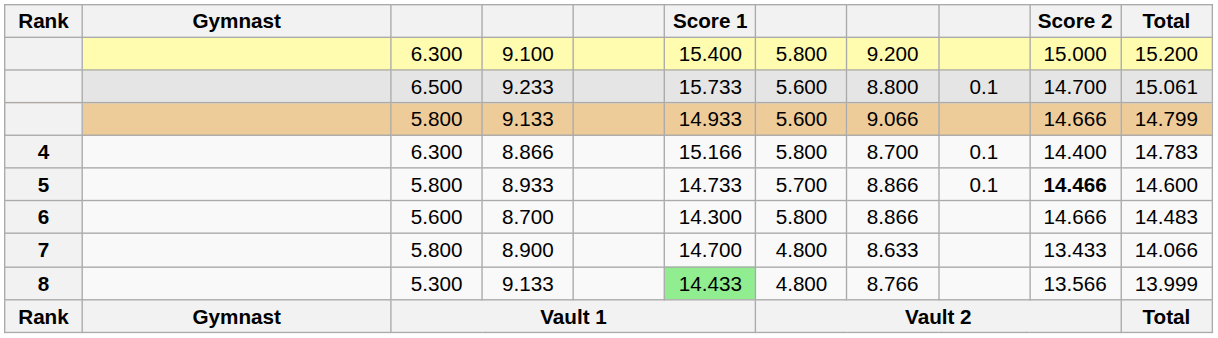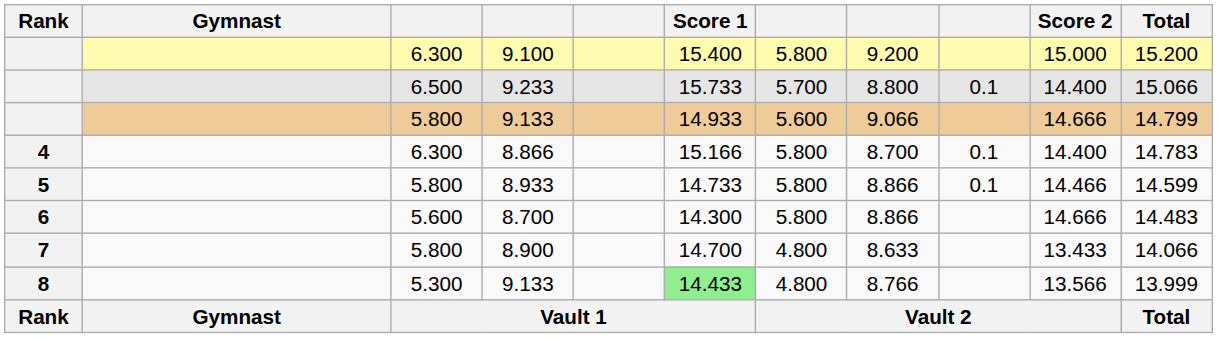9.233 | column 7: 5.600 -> 5.700
9.233 | Score 2: 14.700 -> 14.400
9.233 | Total: 15.061 -> 15.066
8.933 | column 7: 5.700 -> 5.800
8.933 | Score 2: bold -> normal
8.933 | Total: 14.600 -> 14.599
